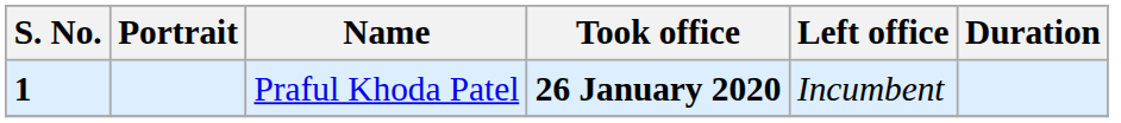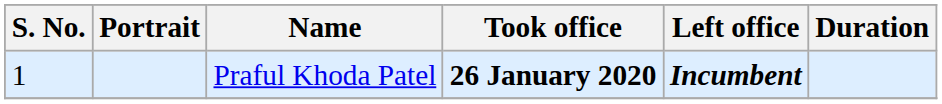Praful Khoda Patel | S. No.: bold -> normal
Praful Khoda Patel | Left office: normal -> bold
